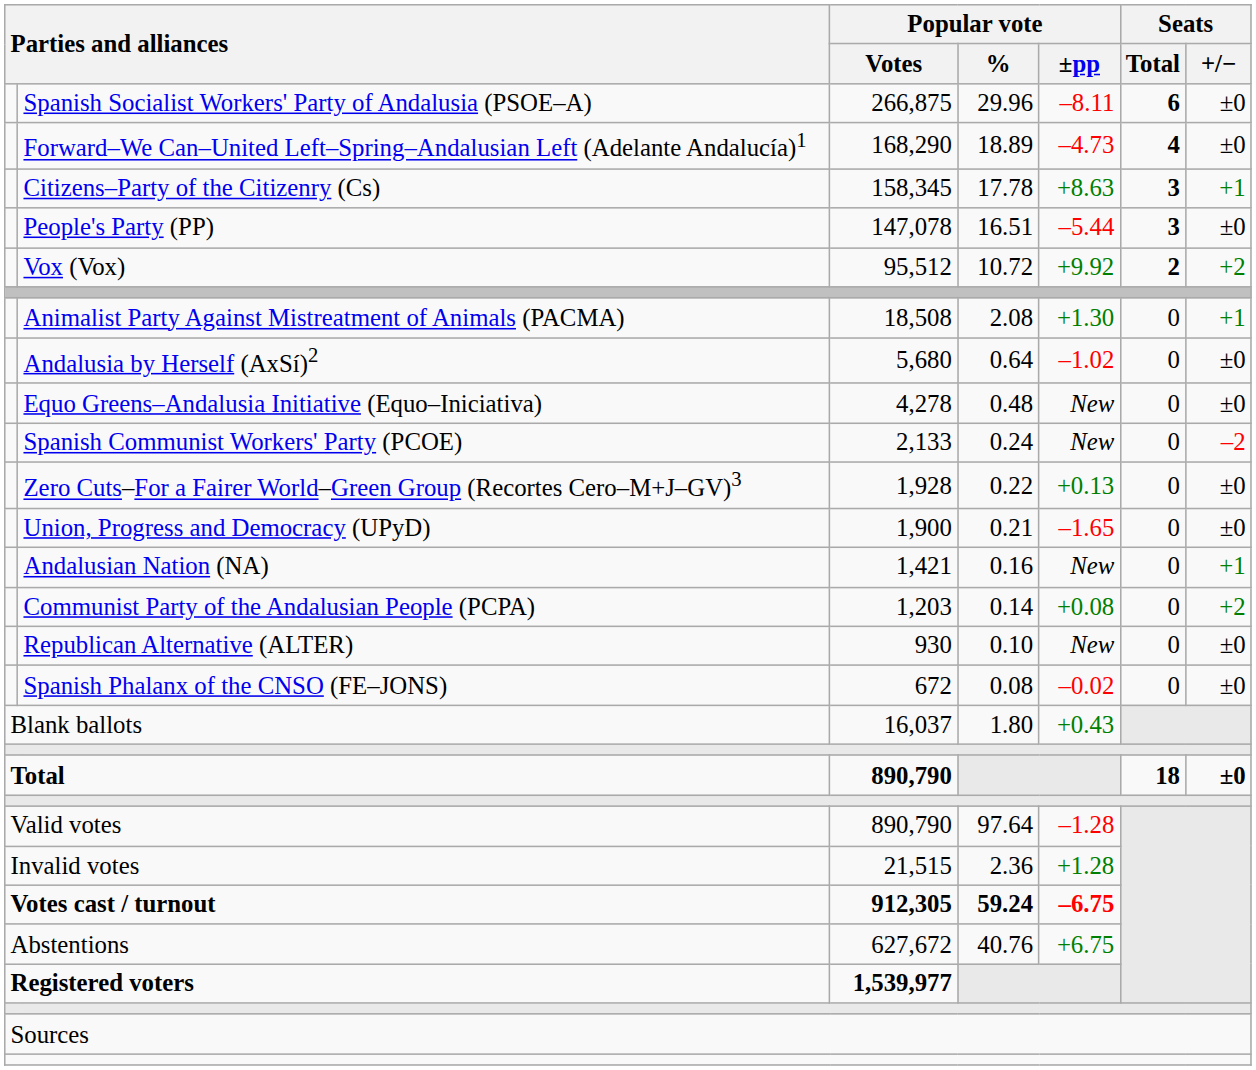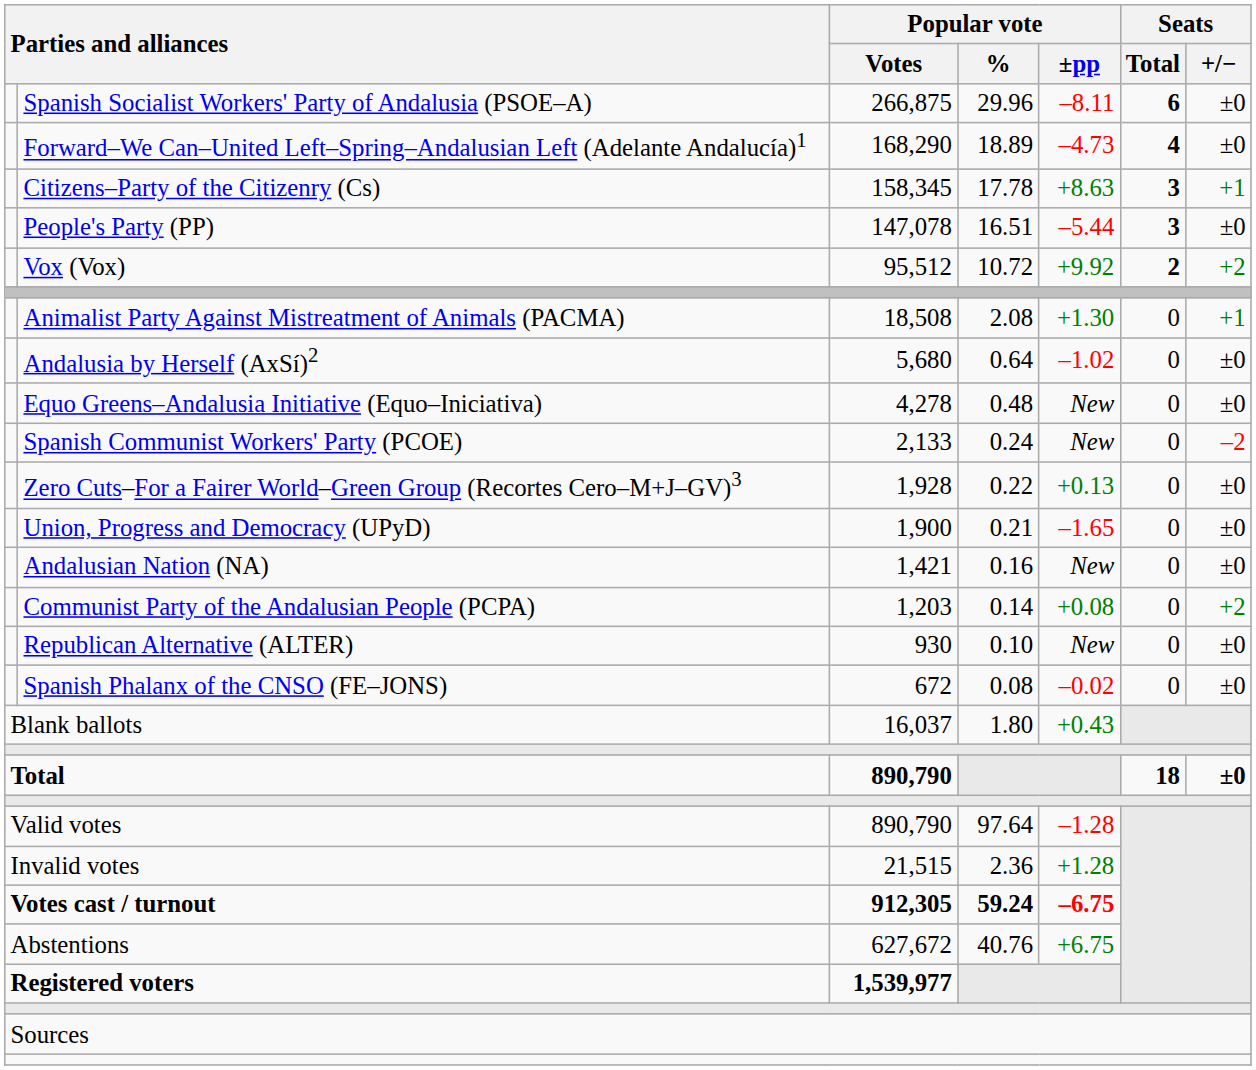Andalusian Nation (NA) | Seats / +/−: +1 -> ±0
